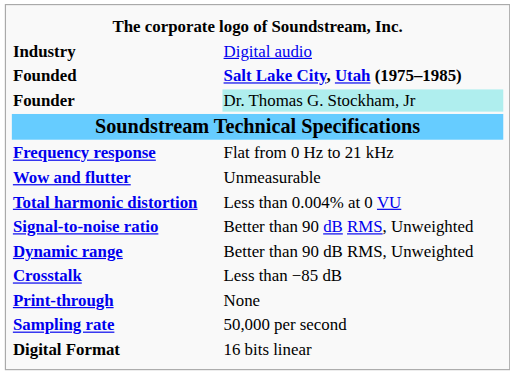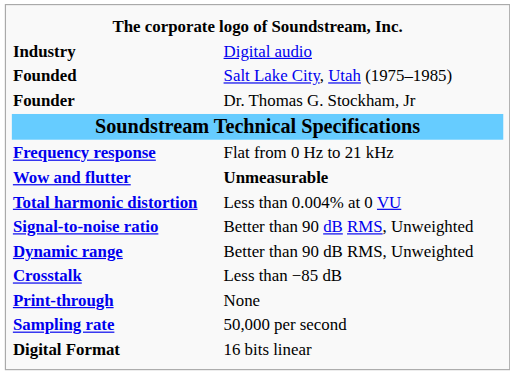Founded | column 2: bold -> normal
Founder | column 2: paleturquoise background -> no background
Wow and flutter | column 2: normal -> bold
